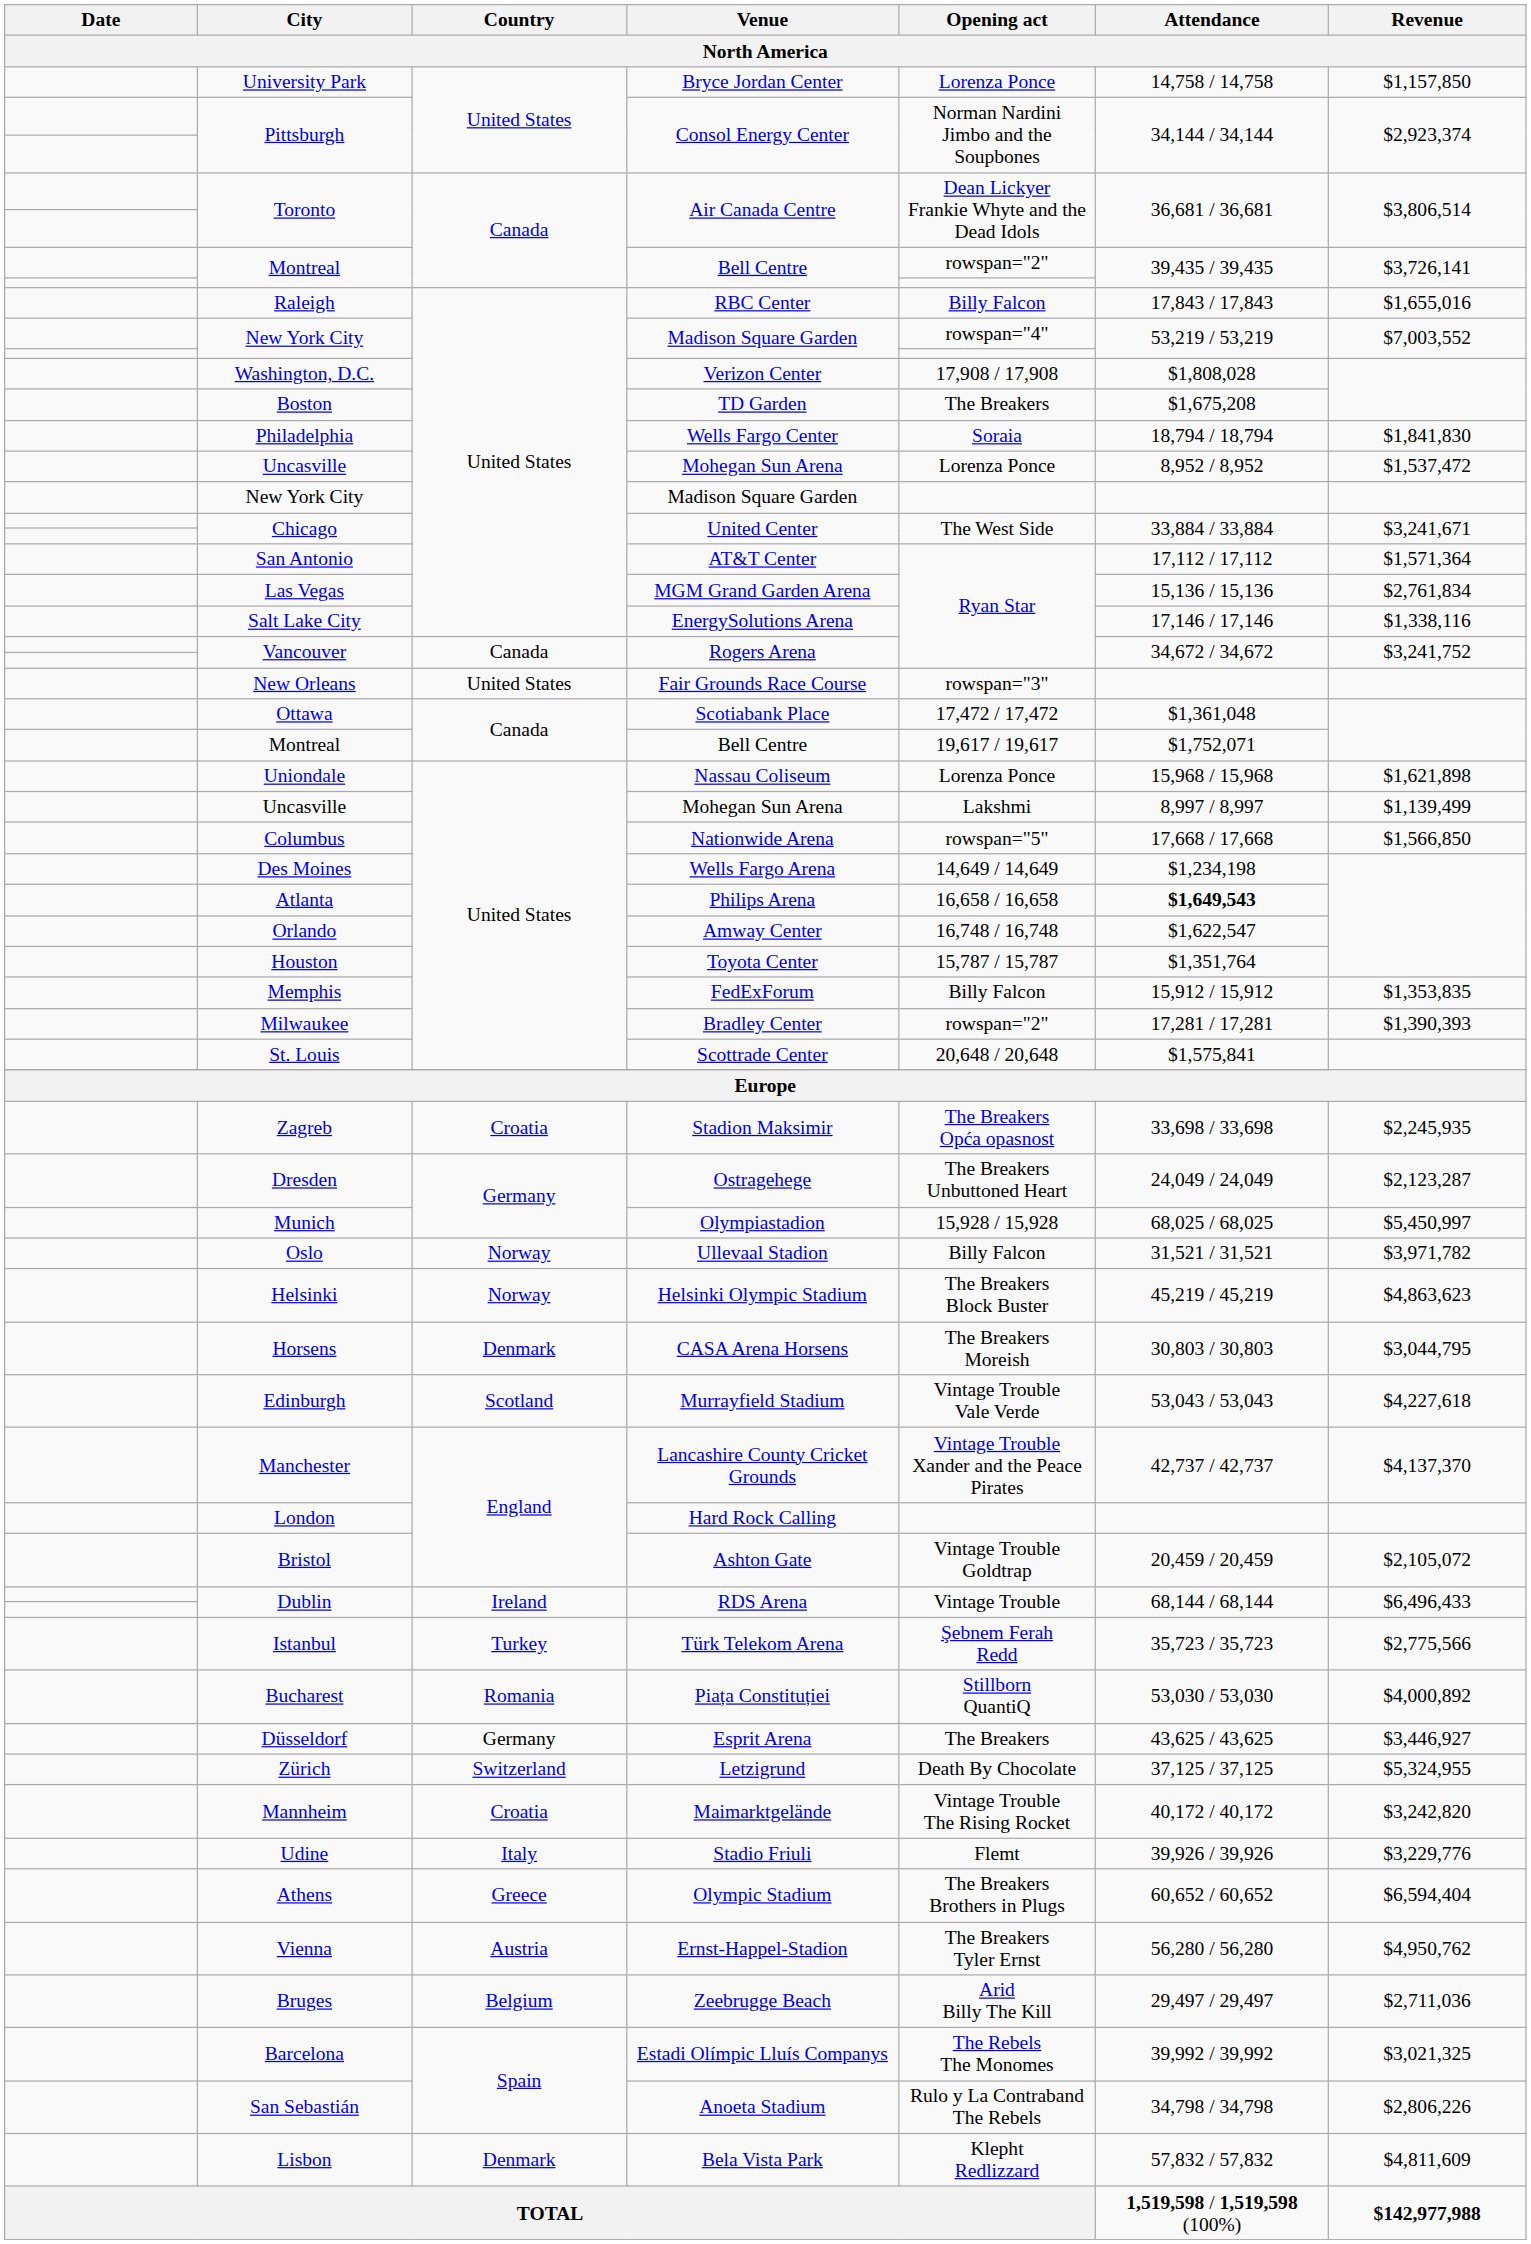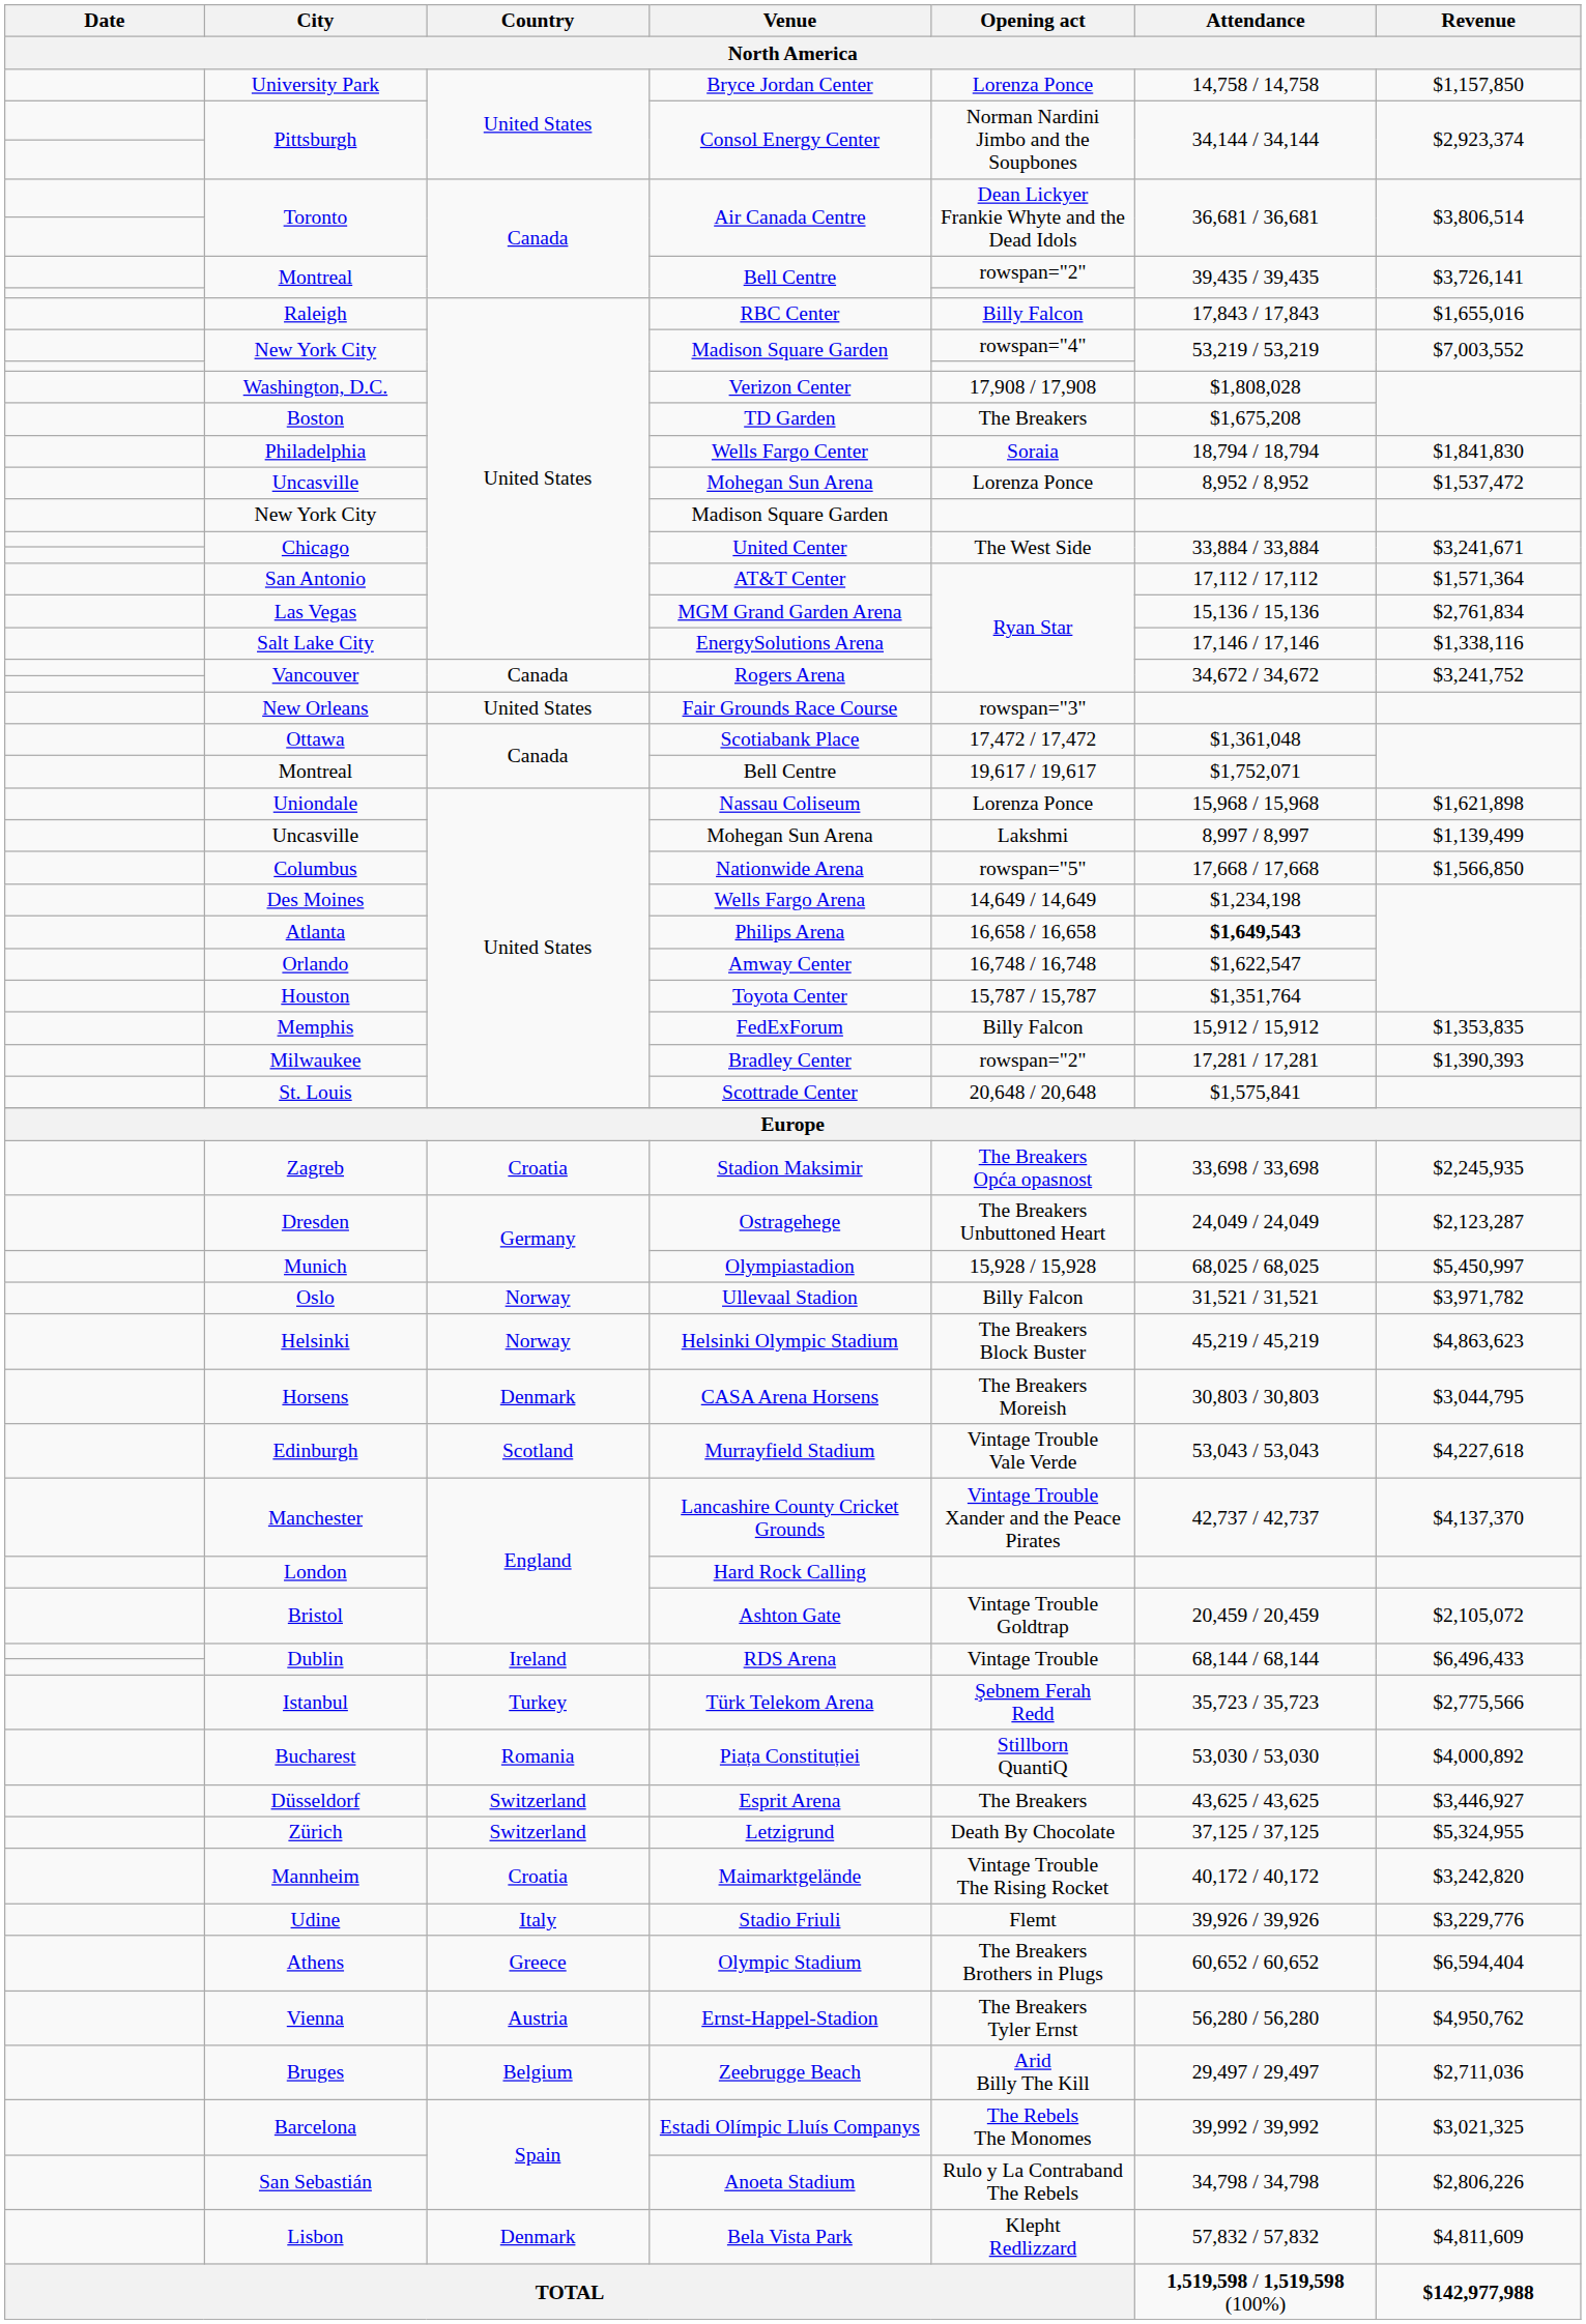Düsseldorf | Country: Germany -> Switzerland
